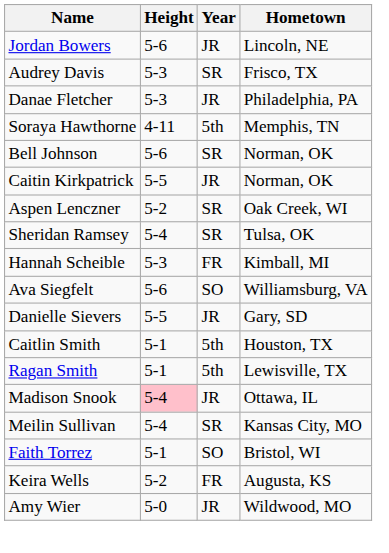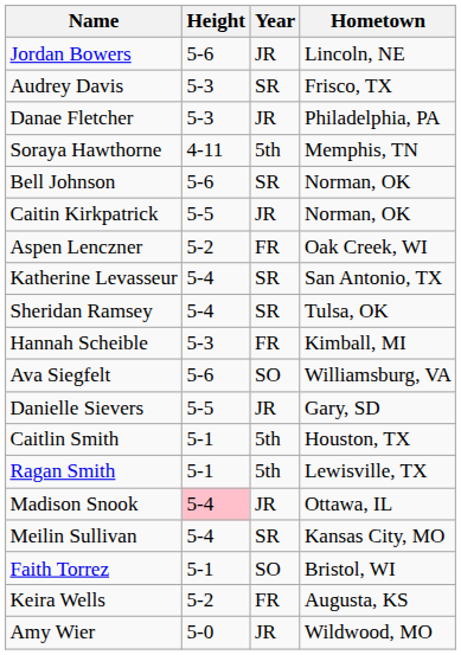Aspen Lenczner | Year: SR -> FR
+ row: Katherine Levasseur | 5-4 | SR | San Antonio, TX
